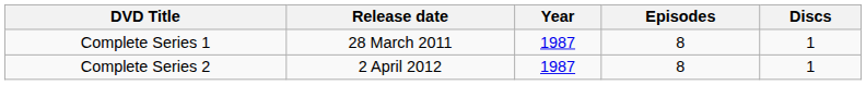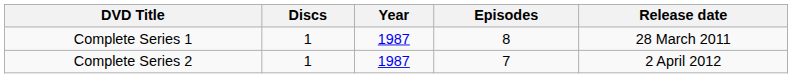columns swapped: Discs <-> Release date
Complete Series 2 | Episodes: 8 -> 7
